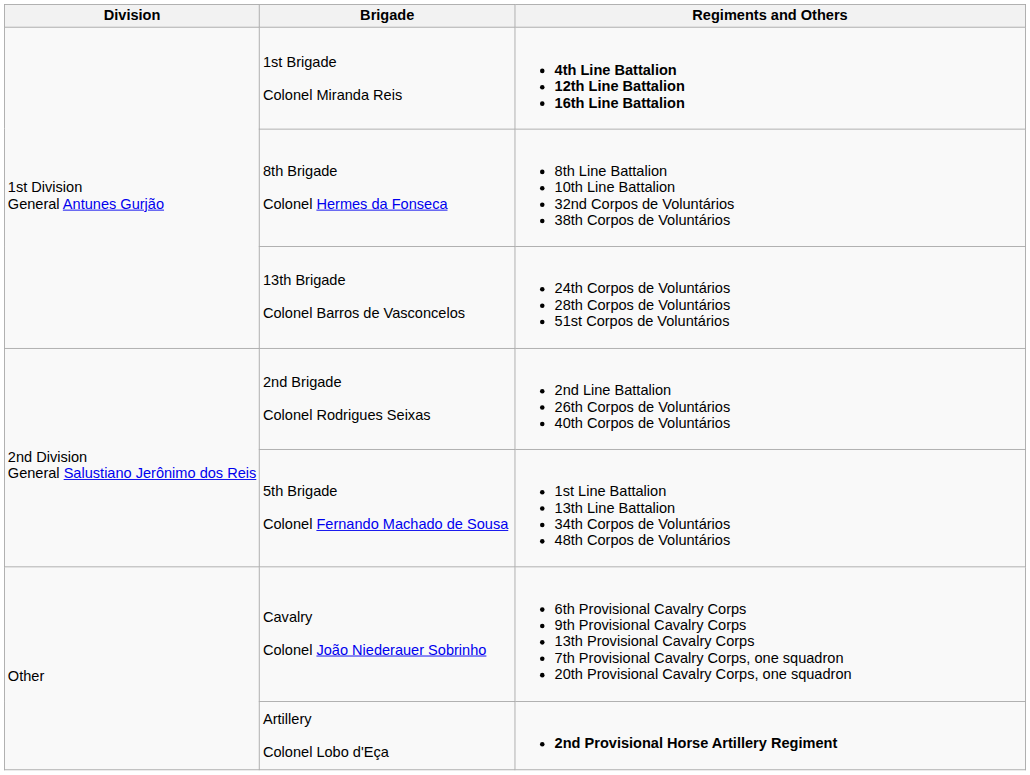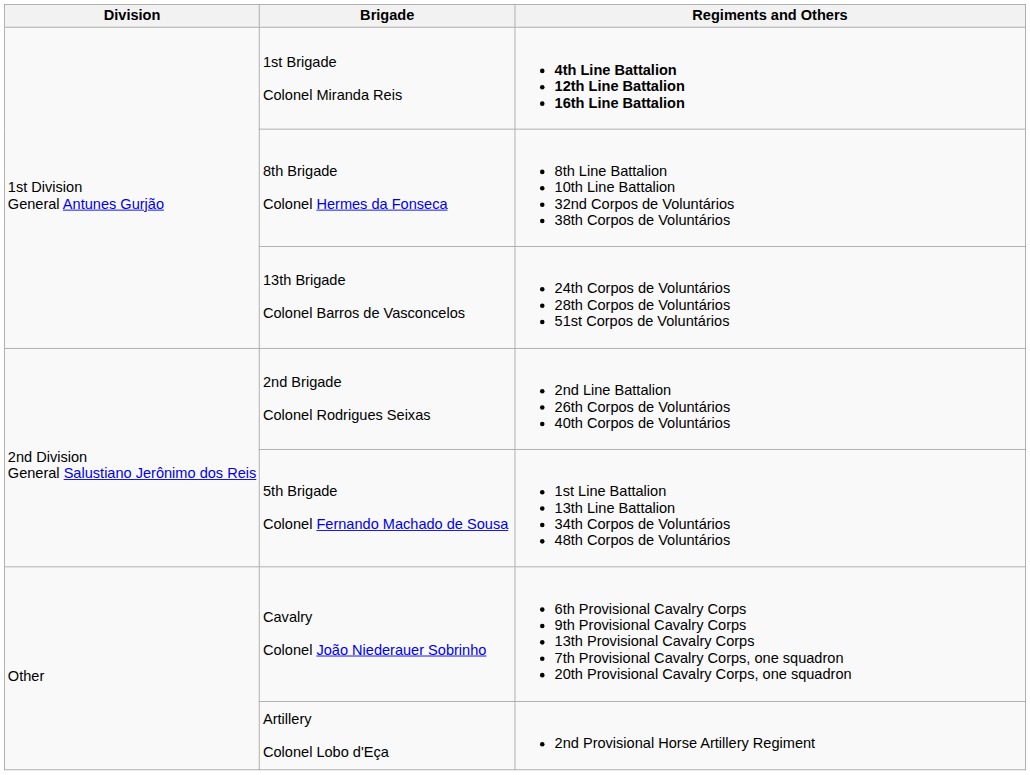Artillery Colonel Lobo d'Eça | Regiments and Others: bold -> normal
